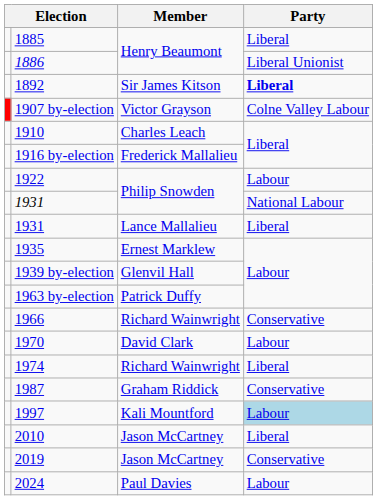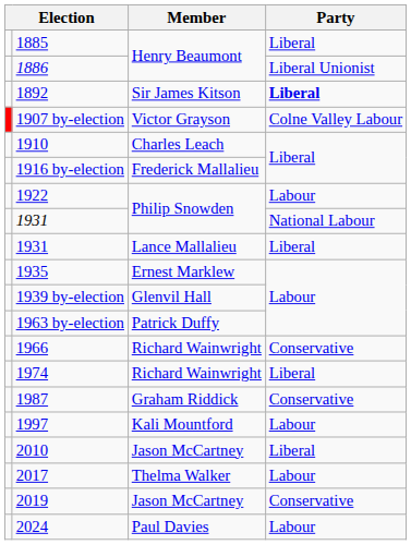- row: 1970 | David Clark | Labour
1997 | Party: lightblue background -> no background
+ row: 2017 | Thelma Walker | Labour
